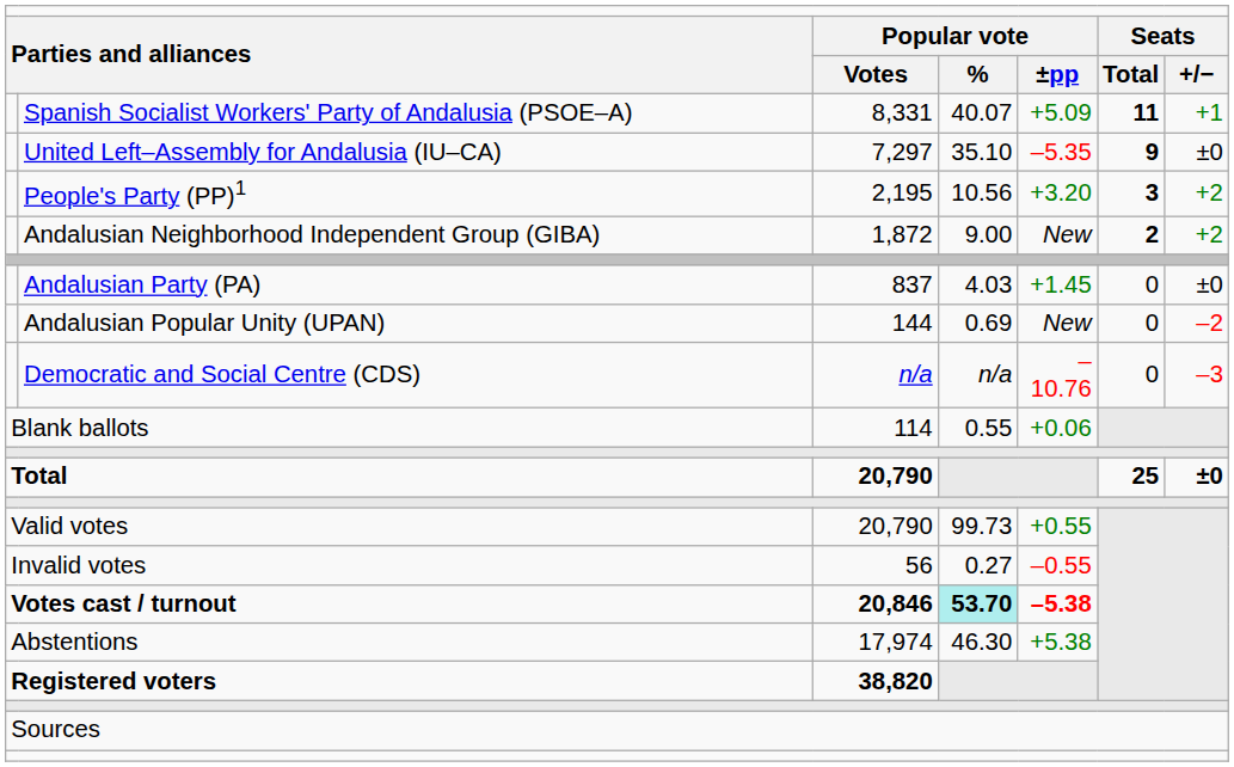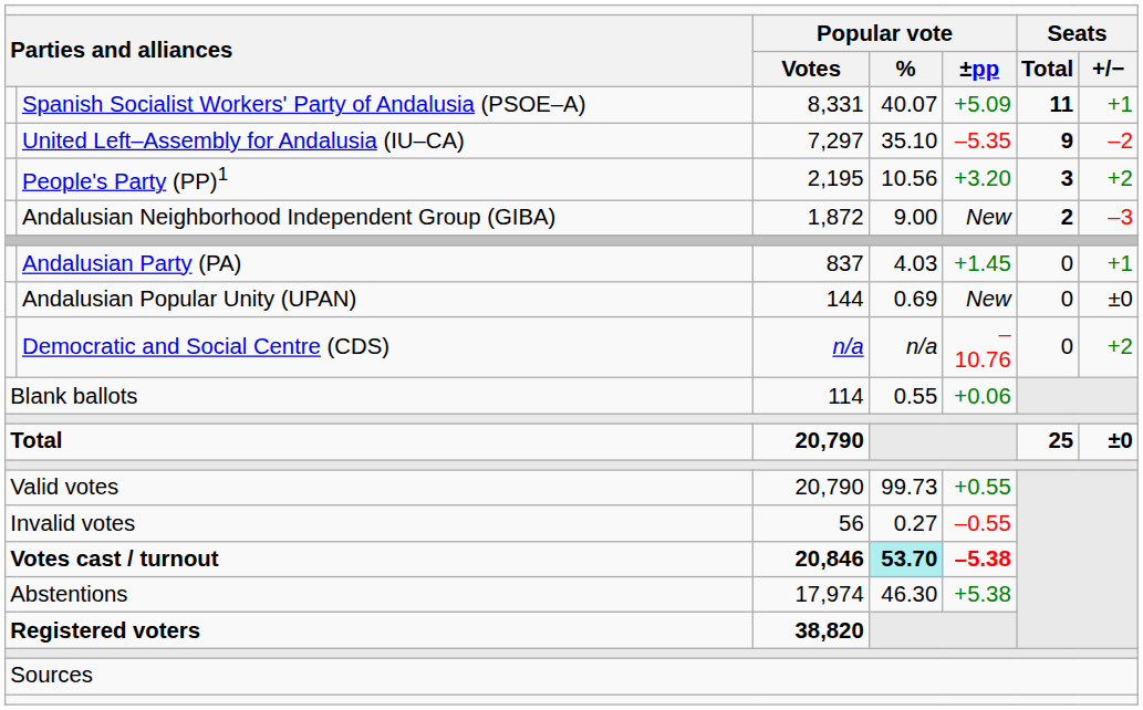United Left–Assembly for Andalusia (IU–CA) | column 7: ±0 -> –2
Andalusian Neighborhood Independent Group (GIBA) | column 7: +2 -> –3
Andalusian Party (PA) | column 7: ±0 -> +1
Andalusian Popular Unity (UPAN) | column 7: –2 -> ±0
Democratic and Social Centre (CDS) | column 7: –3 -> +2
